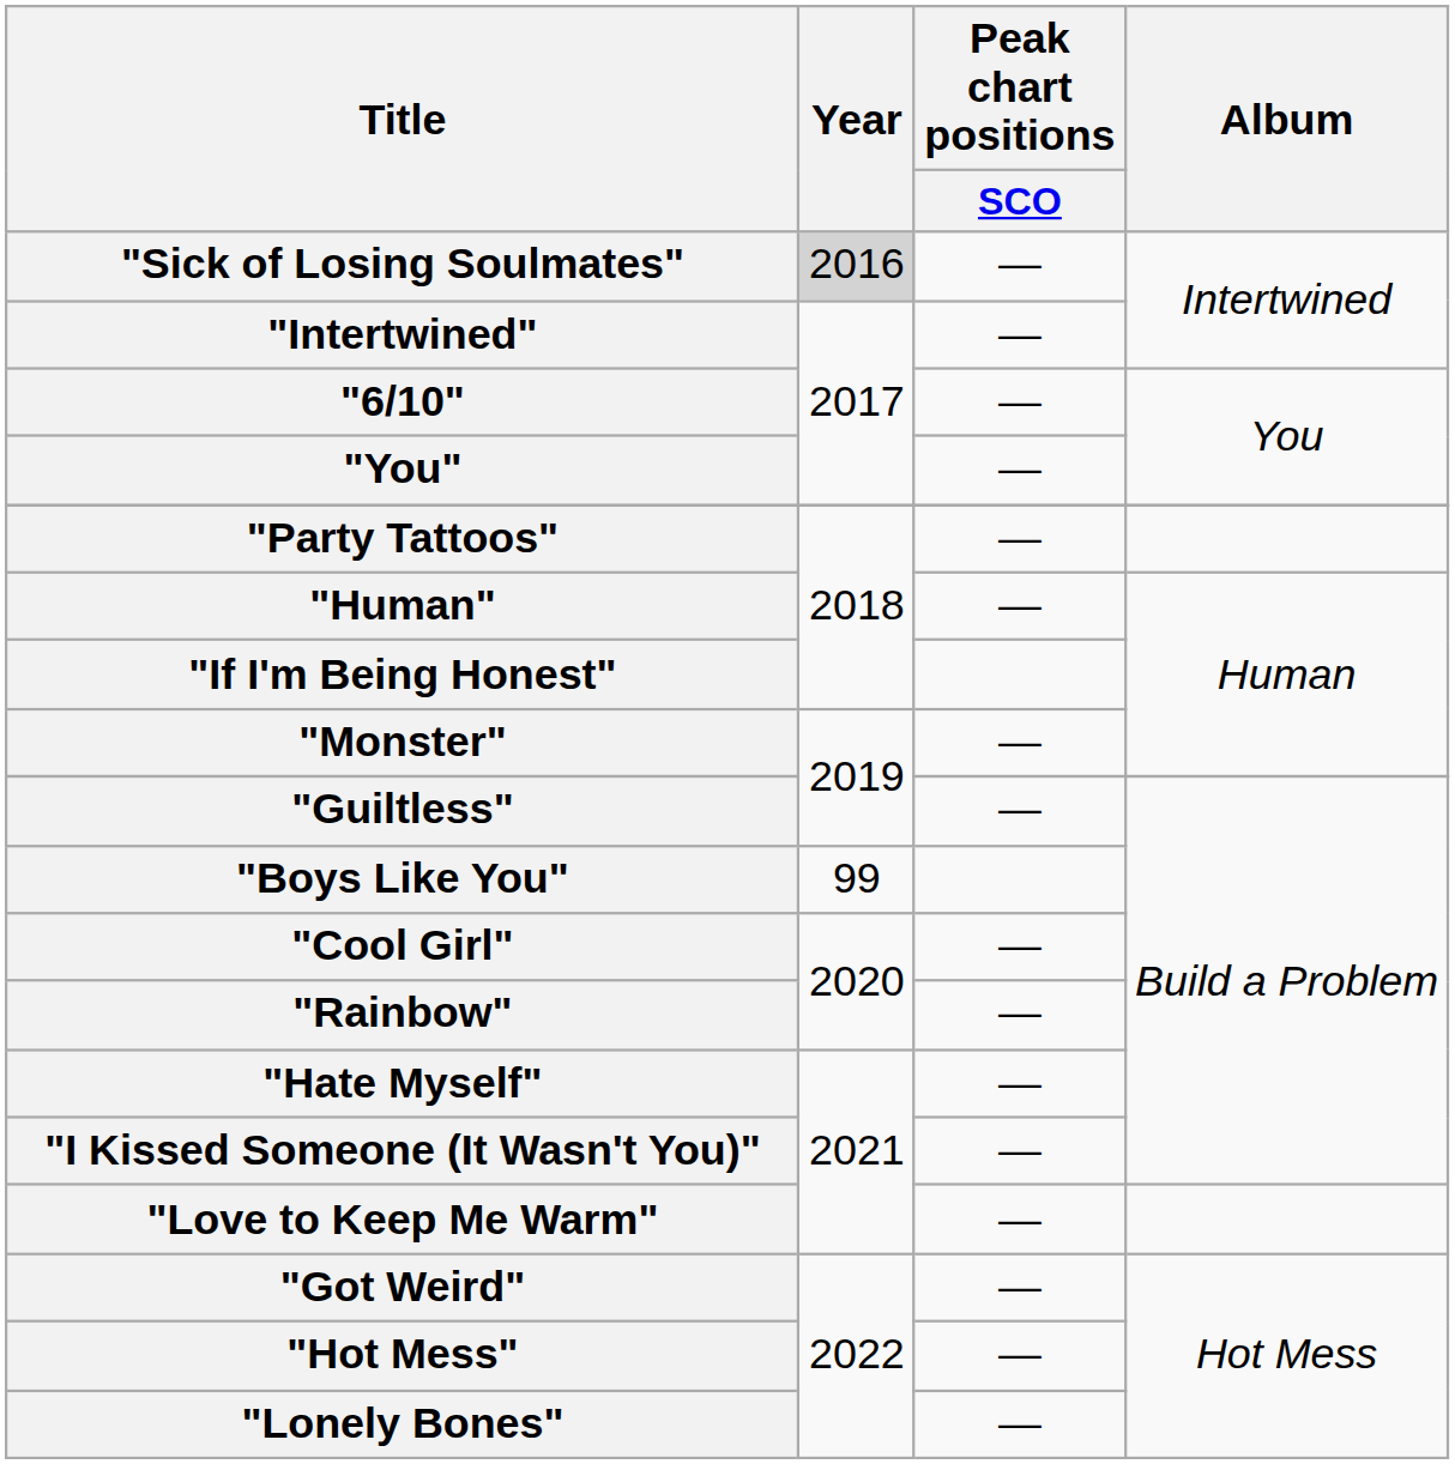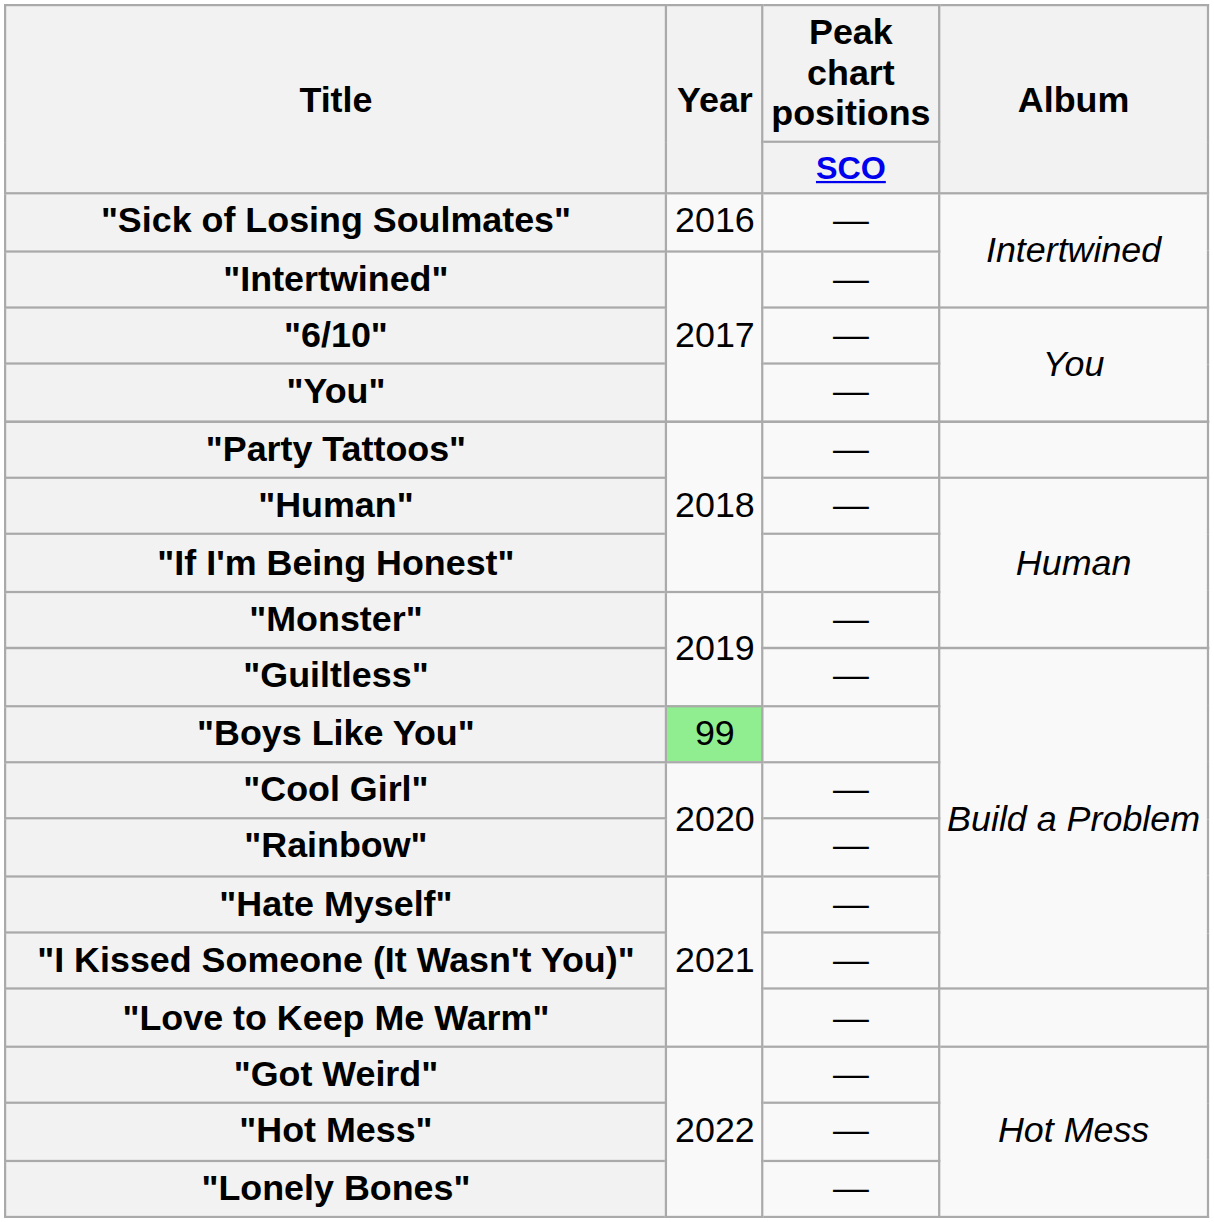"Sick of Losing Soulmates" | Year: lightgrey background -> no background
"Boys Like You" | Year: no background -> lightgreen background
